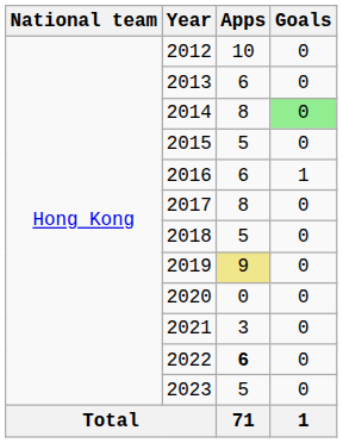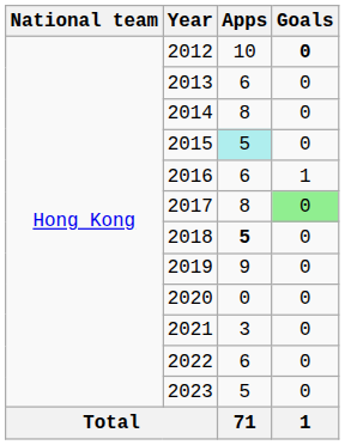2012 | Goals: normal -> bold
2014 | Goals: lightgreen background -> no background
2015 | Apps: no background -> paleturquoise background
2017 | Goals: no background -> lightgreen background
2018 | Apps: normal -> bold
2019 | Apps: khaki background -> no background
2022 | Apps: bold -> normal
